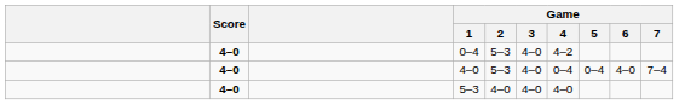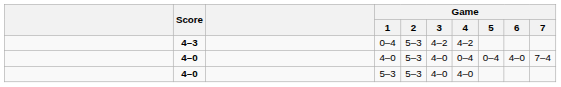row 3 | Score: 4–0 -> 4–3
row 3 | Game / 3: 4–0 -> 4–2
row 5 | Game / 2: 4–0 -> 5–3
